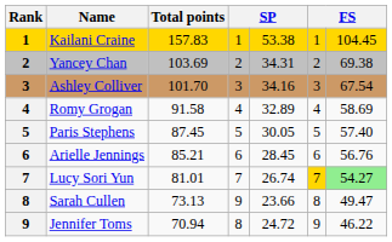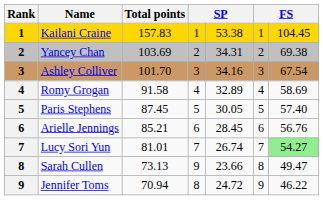Lucy Sori Yun | column 6: gold background -> no background
